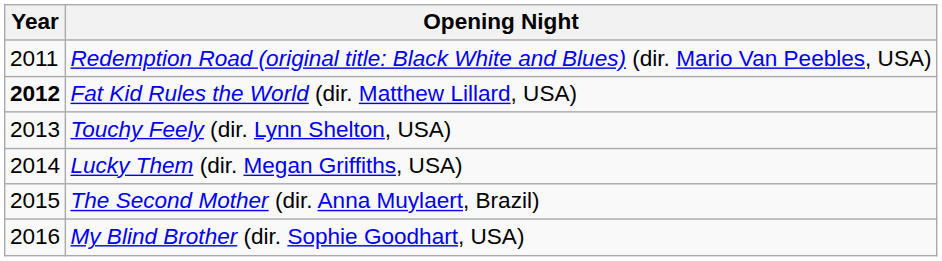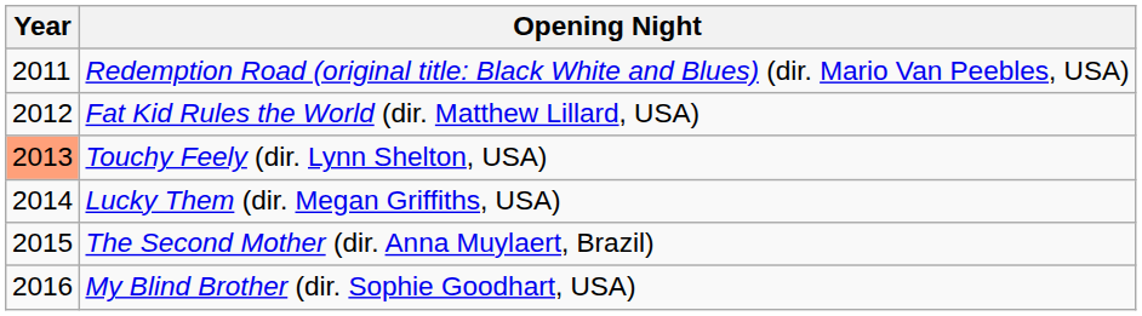Fat Kid Rules the World (dir. Matthew Lillard, USA) | Year: bold -> normal
Touchy Feely (dir. Lynn Shelton, USA) | Year: no background -> lightsalmon background
